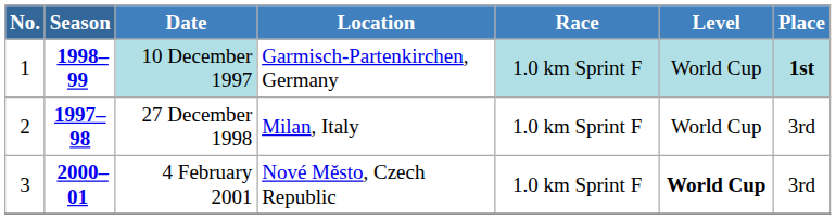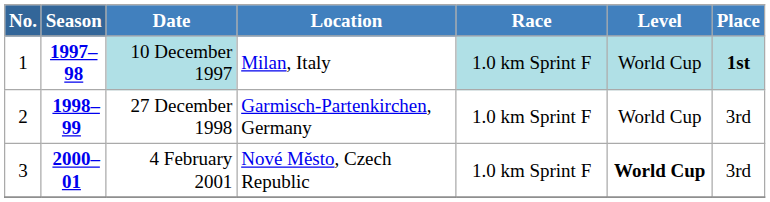10 December 1997 | Season: 1998–99 -> 1997–98
10 December 1997 | Location: Garmisch-Partenkirchen, Germany -> Milan, Italy
27 December 1998 | Season: 1997–98 -> 1998–99
27 December 1998 | Location: Milan, Italy -> Garmisch-Partenkirchen, Germany
